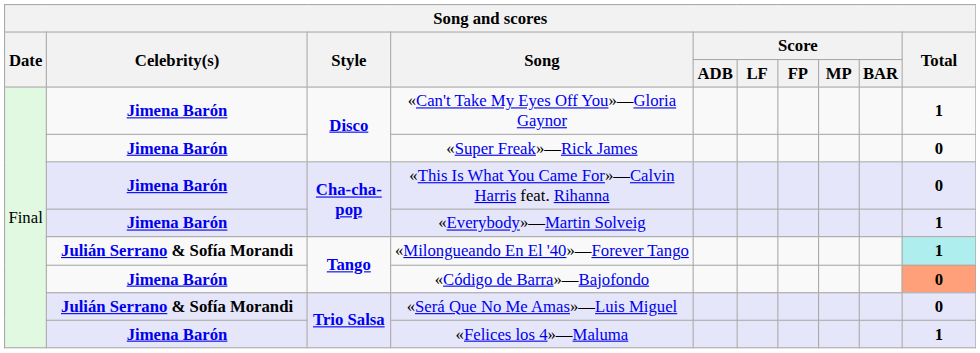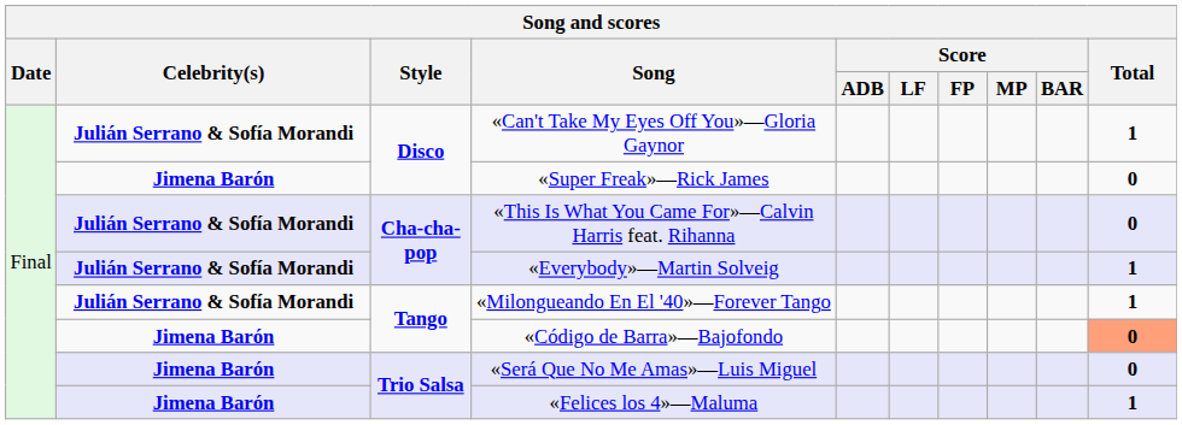«Can't Take My Eyes Off You»—Gloria Gaynor | Celebrity(s): Jimena Barón -> Julián Serrano & Sofía Morandi
«This Is What You Came For»—Calvin Harris feat. Rihanna | Celebrity(s): Jimena Barón -> Julián Serrano & Sofía Morandi
«Everybody»—Martin Solveig | Celebrity(s): Jimena Barón -> Julián Serrano & Sofía Morandi
«Milongueando En El '40»—Forever Tango | Total: paleturquoise background -> no background
«Será Que No Me Amas»—Luis Miguel | Celebrity(s): Julián Serrano & Sofía Morandi -> Jimena Barón
